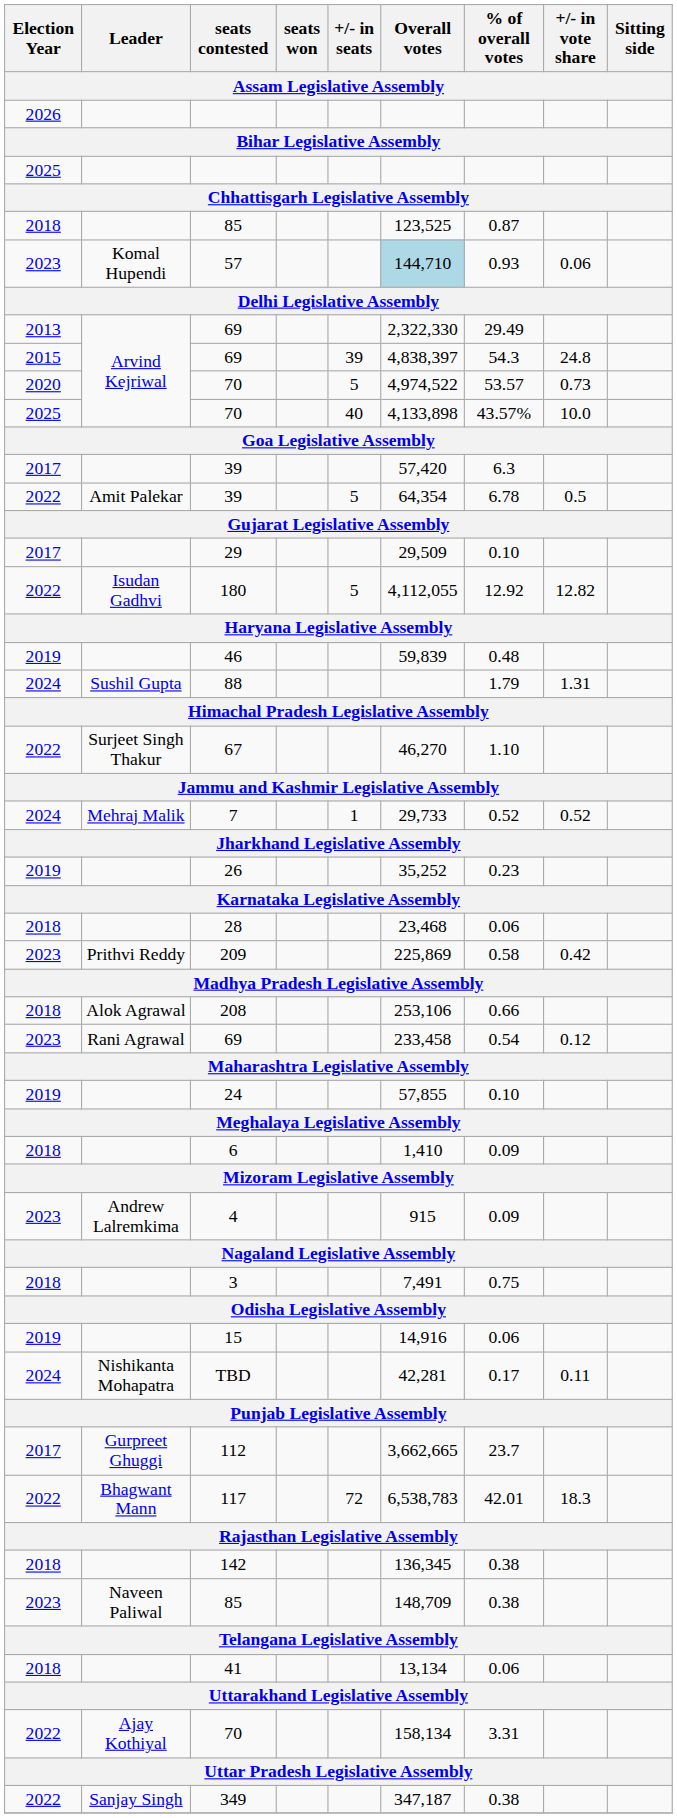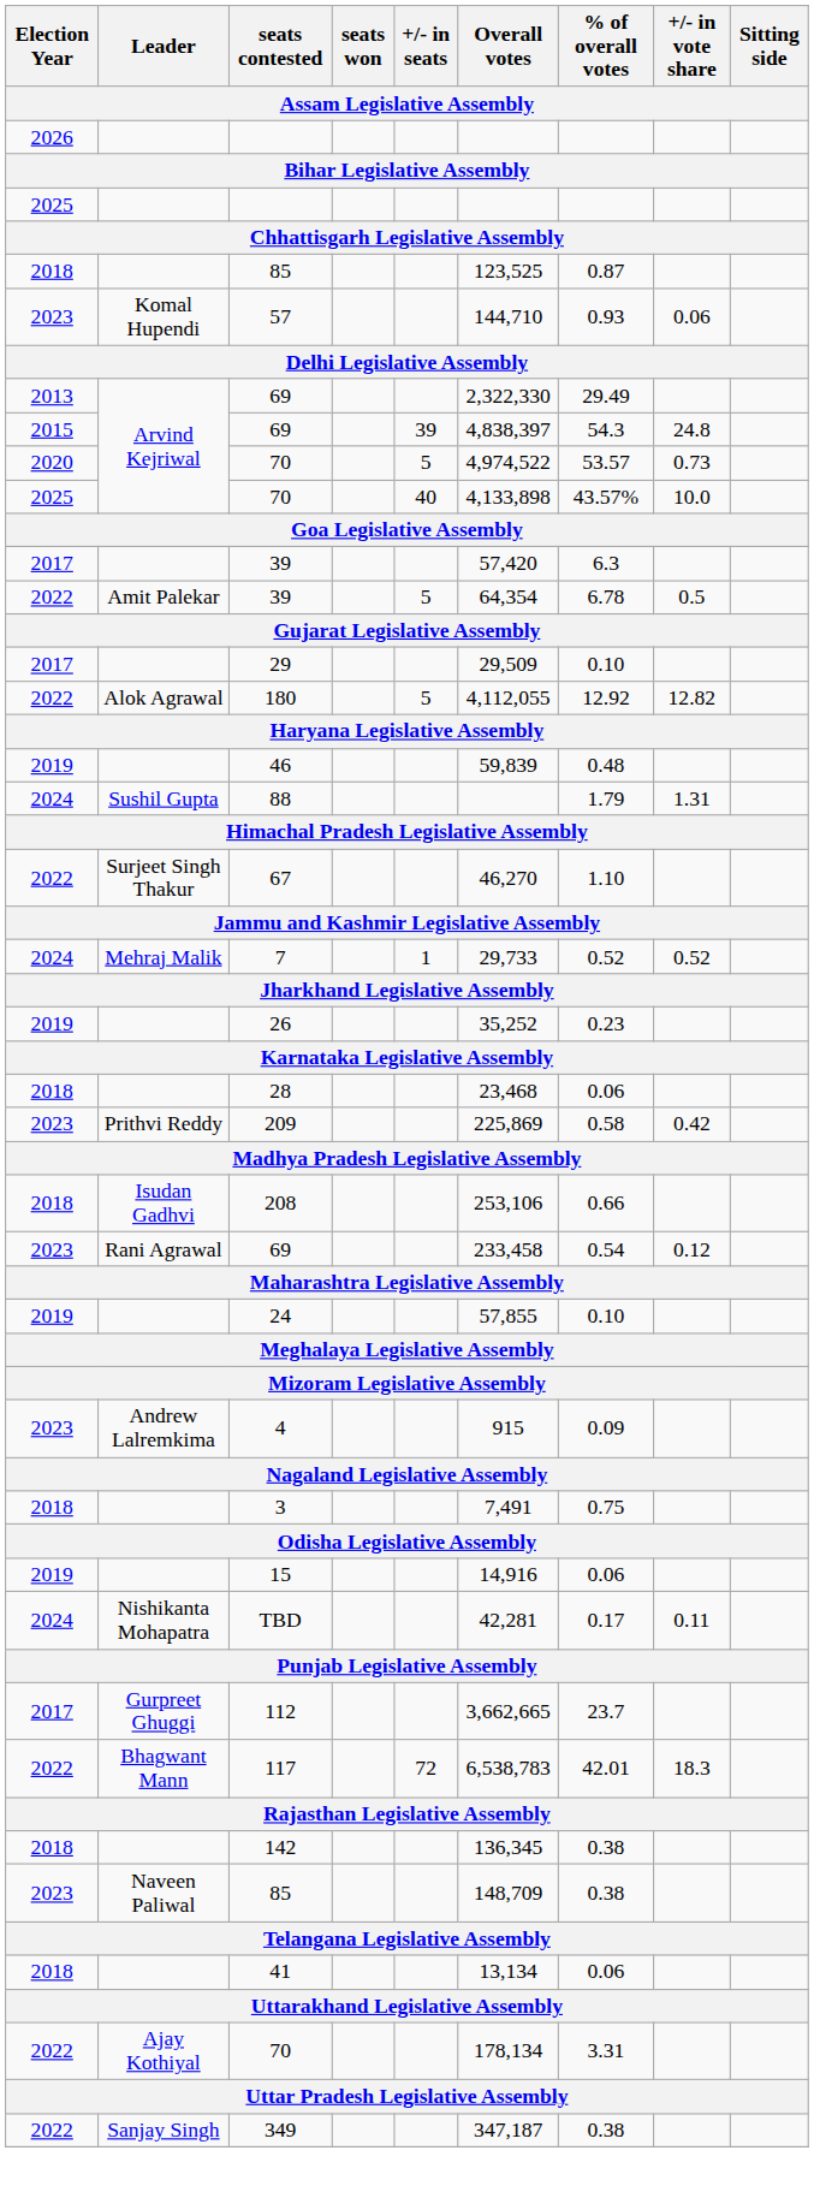57 | Overall votes: lightblue background -> no background
180 | Leader: Isudan Gadhvi -> Alok Agrawal
208 | Leader: Alok Agrawal -> Isudan Gadhvi
- row: 2018 | 6 | 1,410 | 0.09
2022 / 70 | Overall votes: 158,134 -> 178,134
